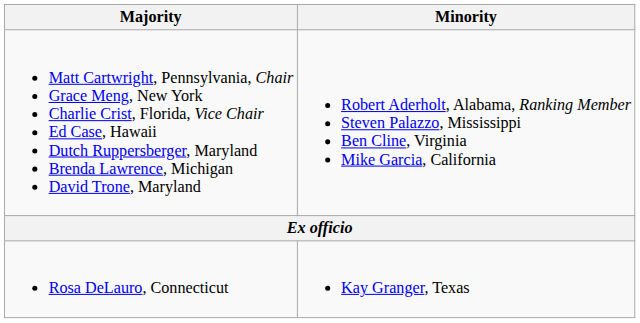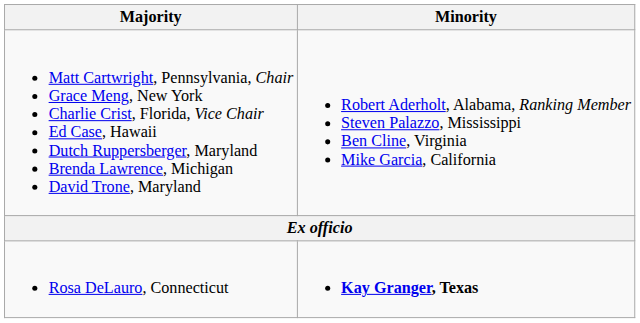Rosa DeLauro, Connecticut | Minority: normal -> bold
